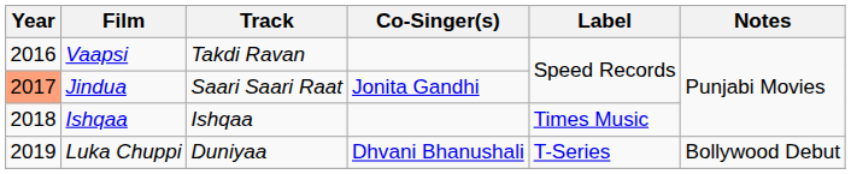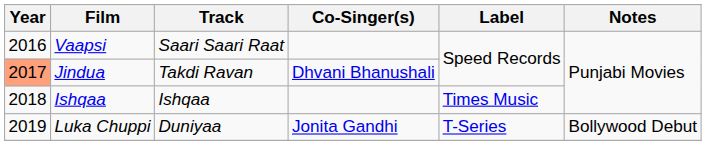Vaapsi | Track: Takdi Ravan -> Saari Saari Raat
Jindua | Track: Saari Saari Raat -> Takdi Ravan
Jindua | Co-Singer(s): Jonita Gandhi -> Dhvani Bhanushali
Luka Chuppi | Co-Singer(s): Dhvani Bhanushali -> Jonita Gandhi
